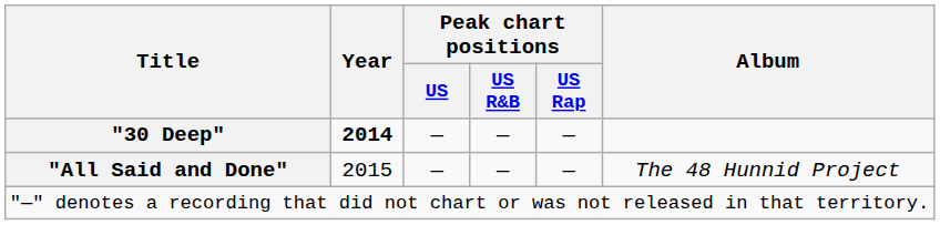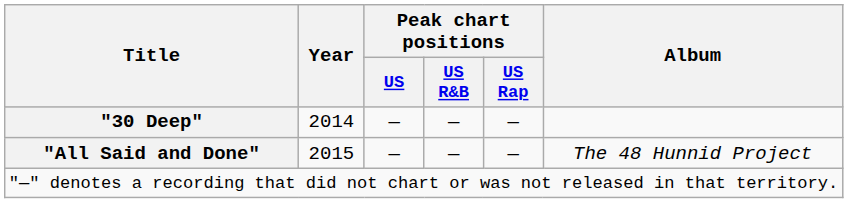"30 Deep" | Year: bold -> normal
